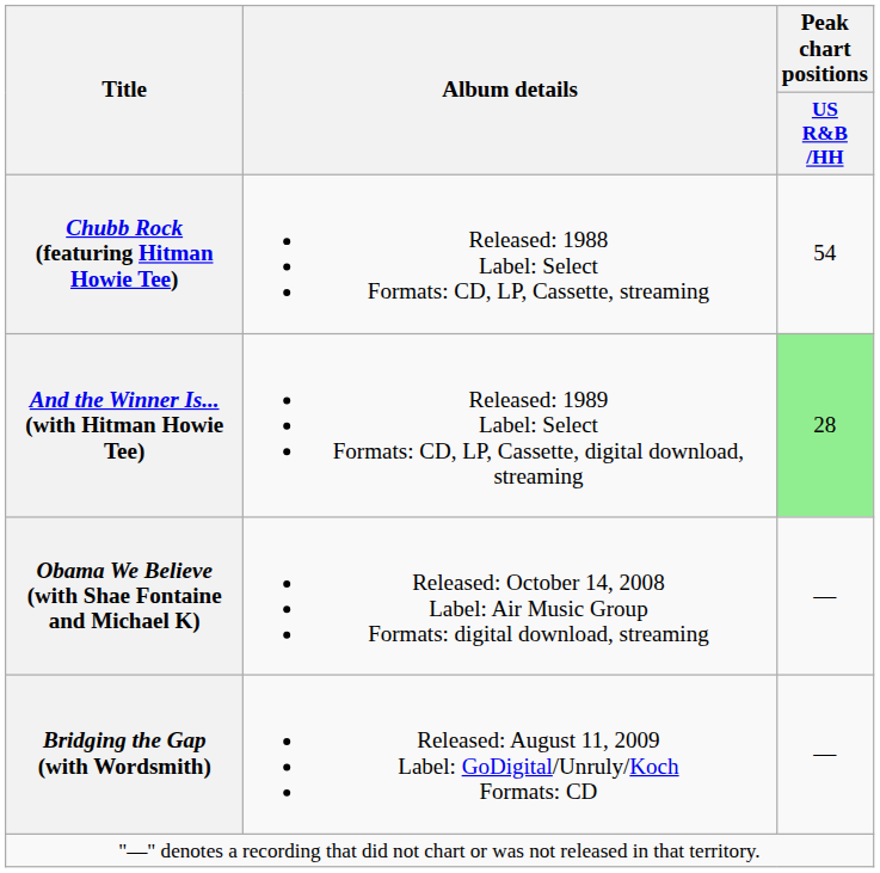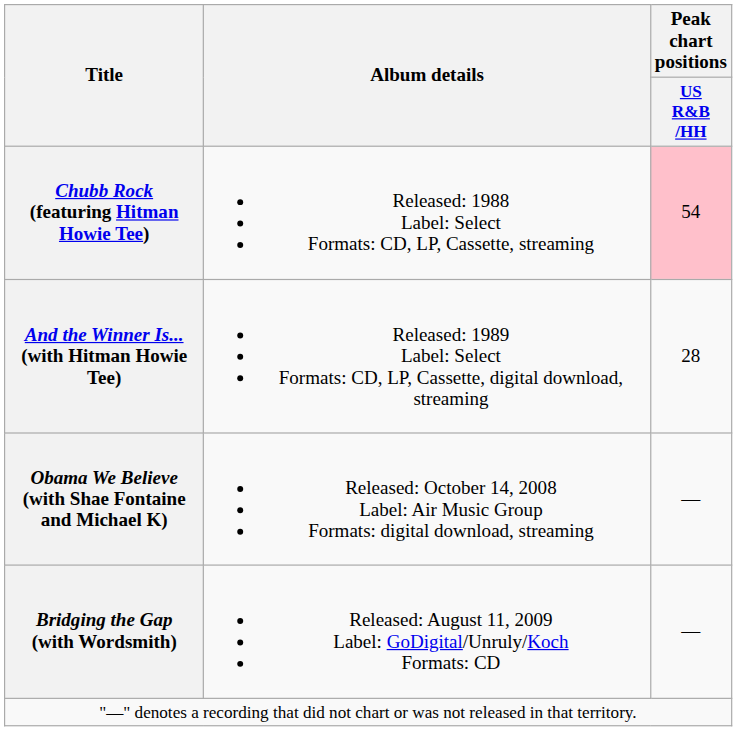Chubb Rock (featuring Hitman Howie Tee) | Peak chart positions / US R&B /HH: no background -> pink background
And the Winner Is... (with Hitman Howie Tee) | Peak chart positions / US R&B /HH: lightgreen background -> no background
